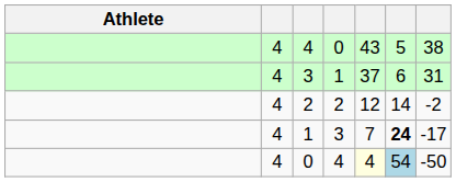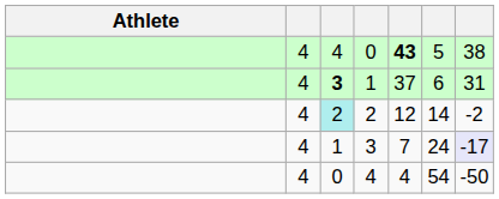row 2 | column 5: normal -> bold
row 3 | column 3: normal -> bold
row 4 | column 3: no background -> paleturquoise background
row 5 | column 6: bold -> normal
row 5 | column 7: no background -> lavender background
row 6 | column 5: lightyellow background -> no background
row 6 | column 6: lightblue background -> no background
